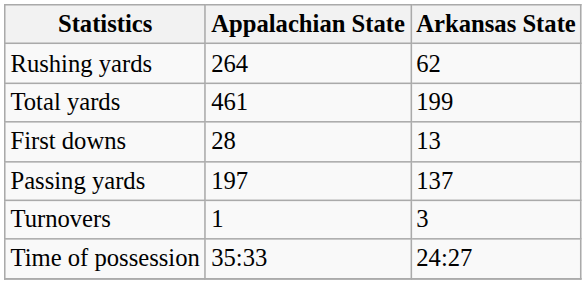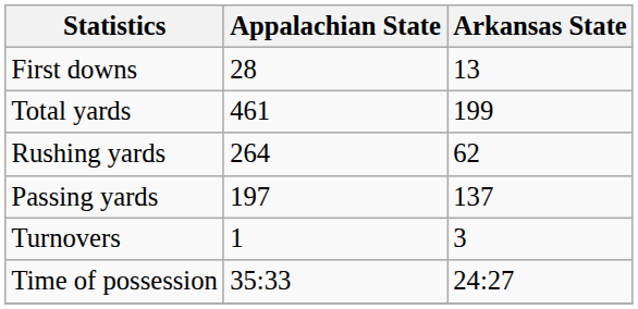rows swapped: First downs <-> Rushing yards
